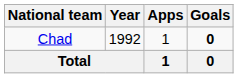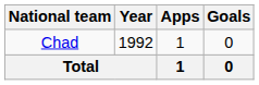Chad | Goals: bold -> normal
